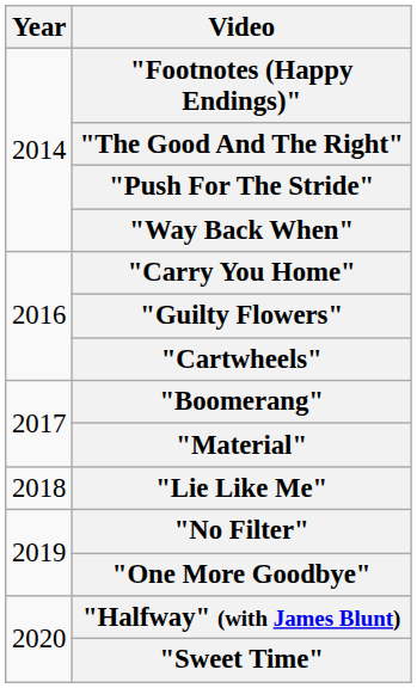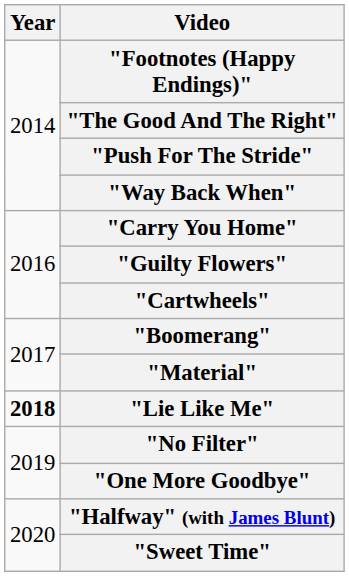"Lie Like Me" | Year: normal -> bold
